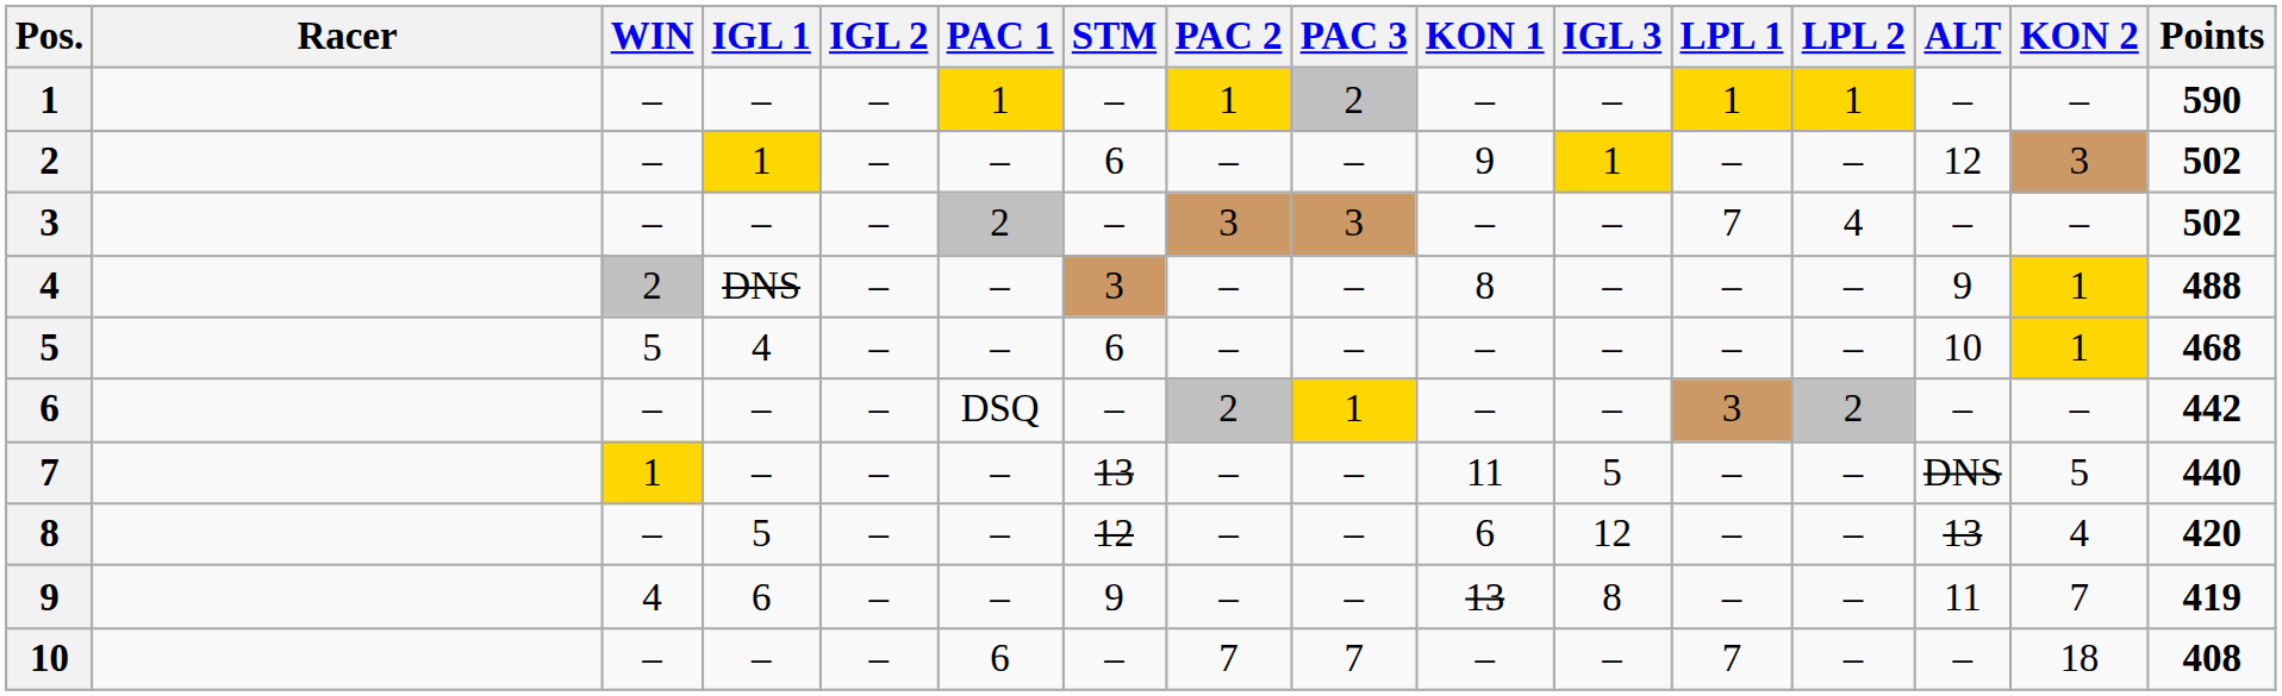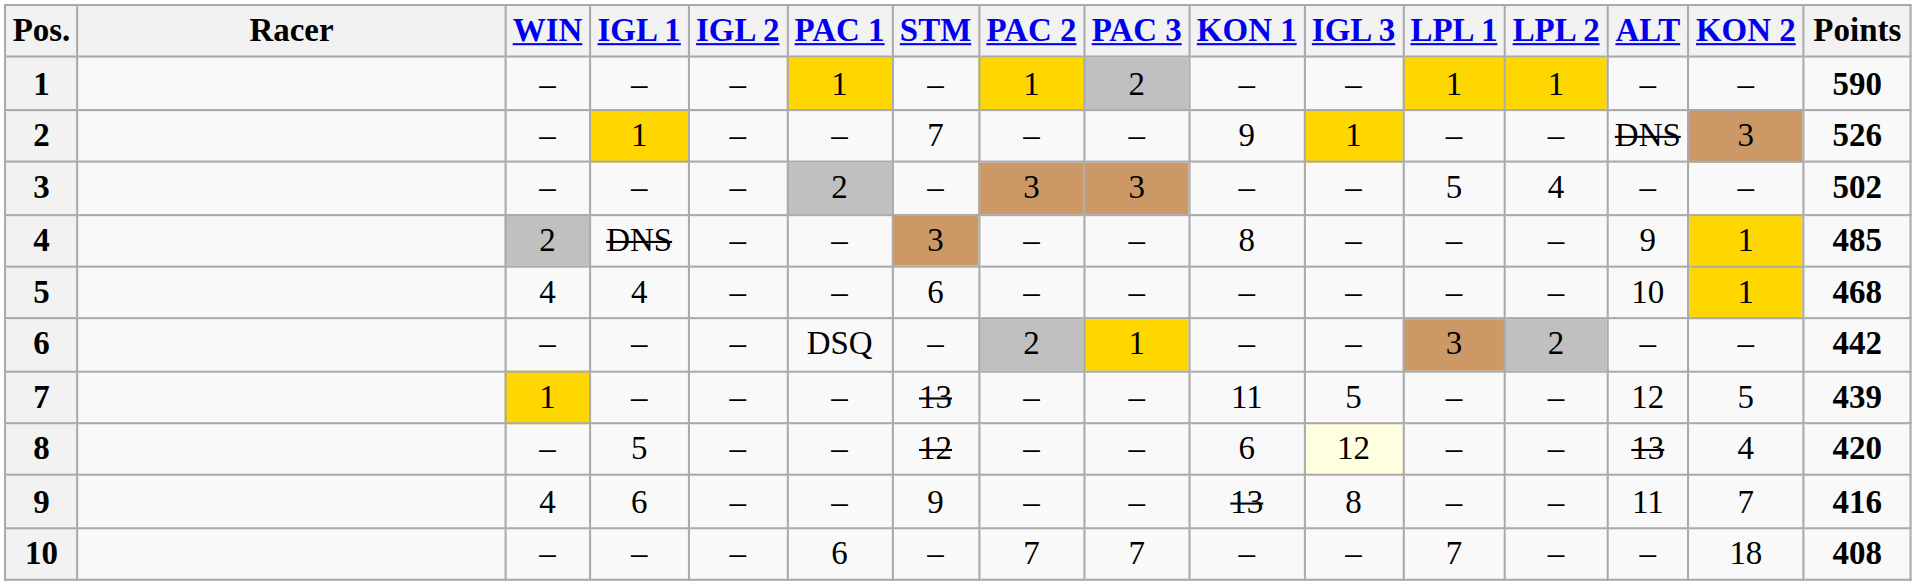row 3 | STM: 6 -> 7
row 3 | ALT: 12 -> DNS
row 3 | Points: 502 -> 526
row 4 | LPL 1: 7 -> 5
row 5 | Points: 488 -> 485
row 6 | WIN: 5 -> 4
row 8 | ALT: DNS -> 12
row 8 | Points: 440 -> 439
row 9 | IGL 3: no background -> lightyellow background
row 10 | Points: 419 -> 416
